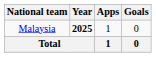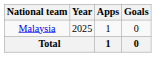Malaysia | Year: bold -> normal
